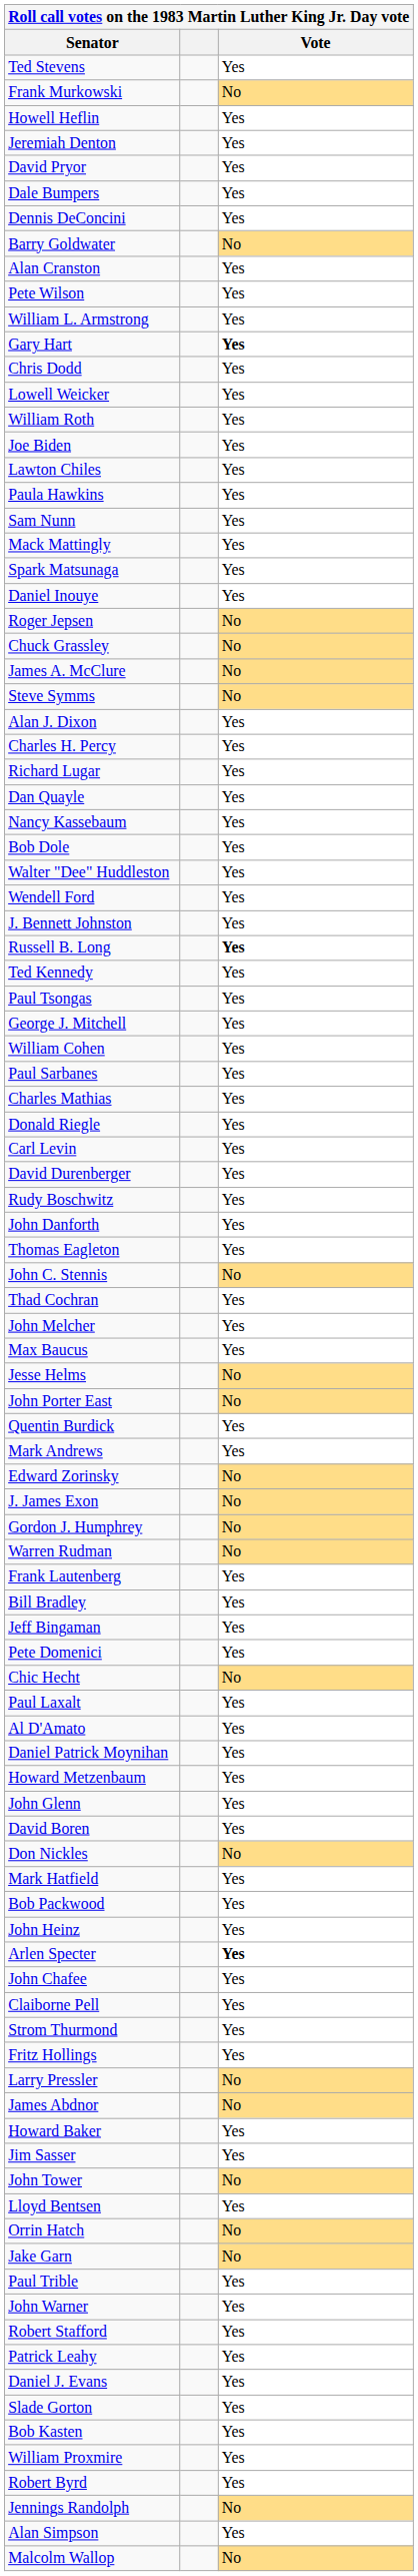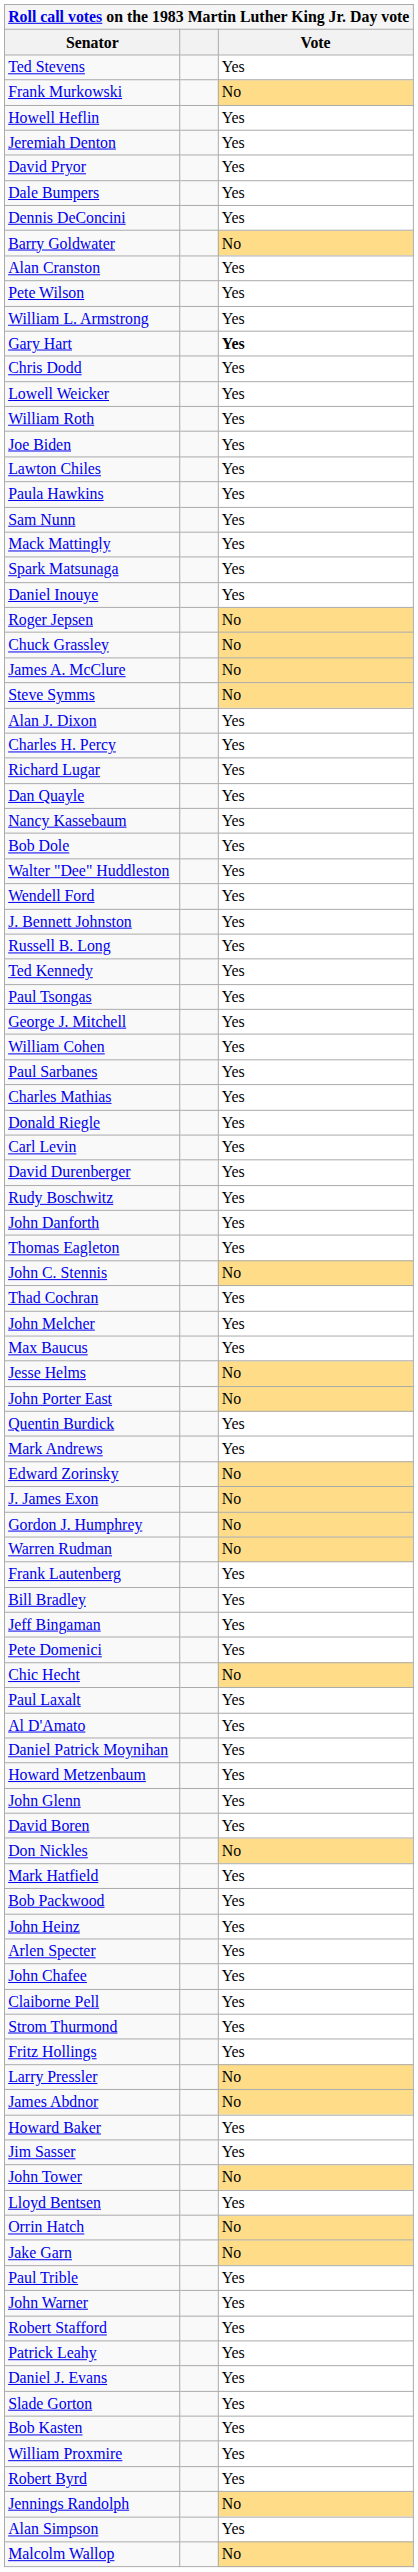Russell B. Long | Vote: bold -> normal
Arlen Specter | Vote: bold -> normal
